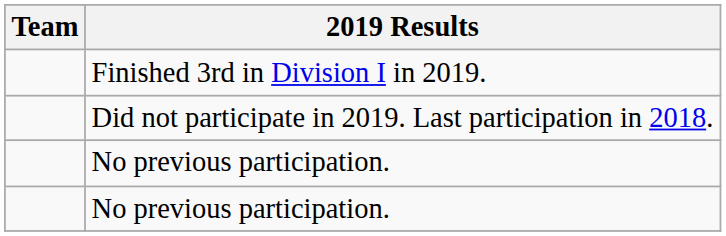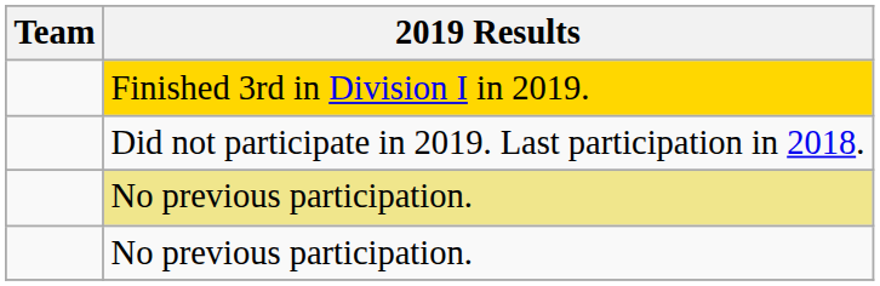row 2 | 2019 Results: no background -> gold background
row 4 | 2019 Results: no background -> khaki background
